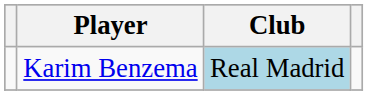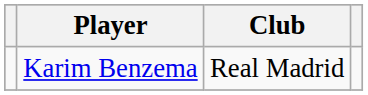Karim Benzema | Club: lightblue background -> no background
